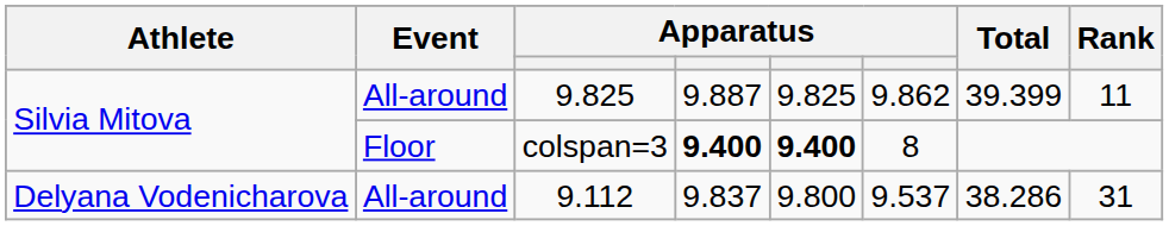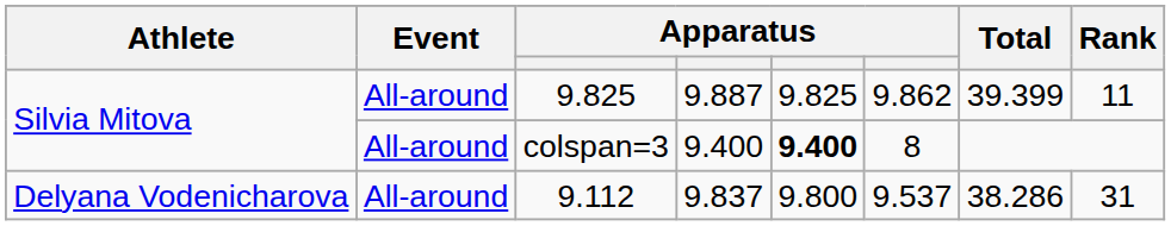colspan=3 | Event: Floor -> All-around
colspan=3 | column 4: bold -> normal
